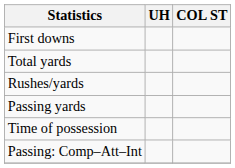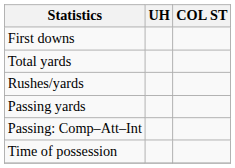rows swapped: Passing: Comp–Att–Int <-> Time of possession
